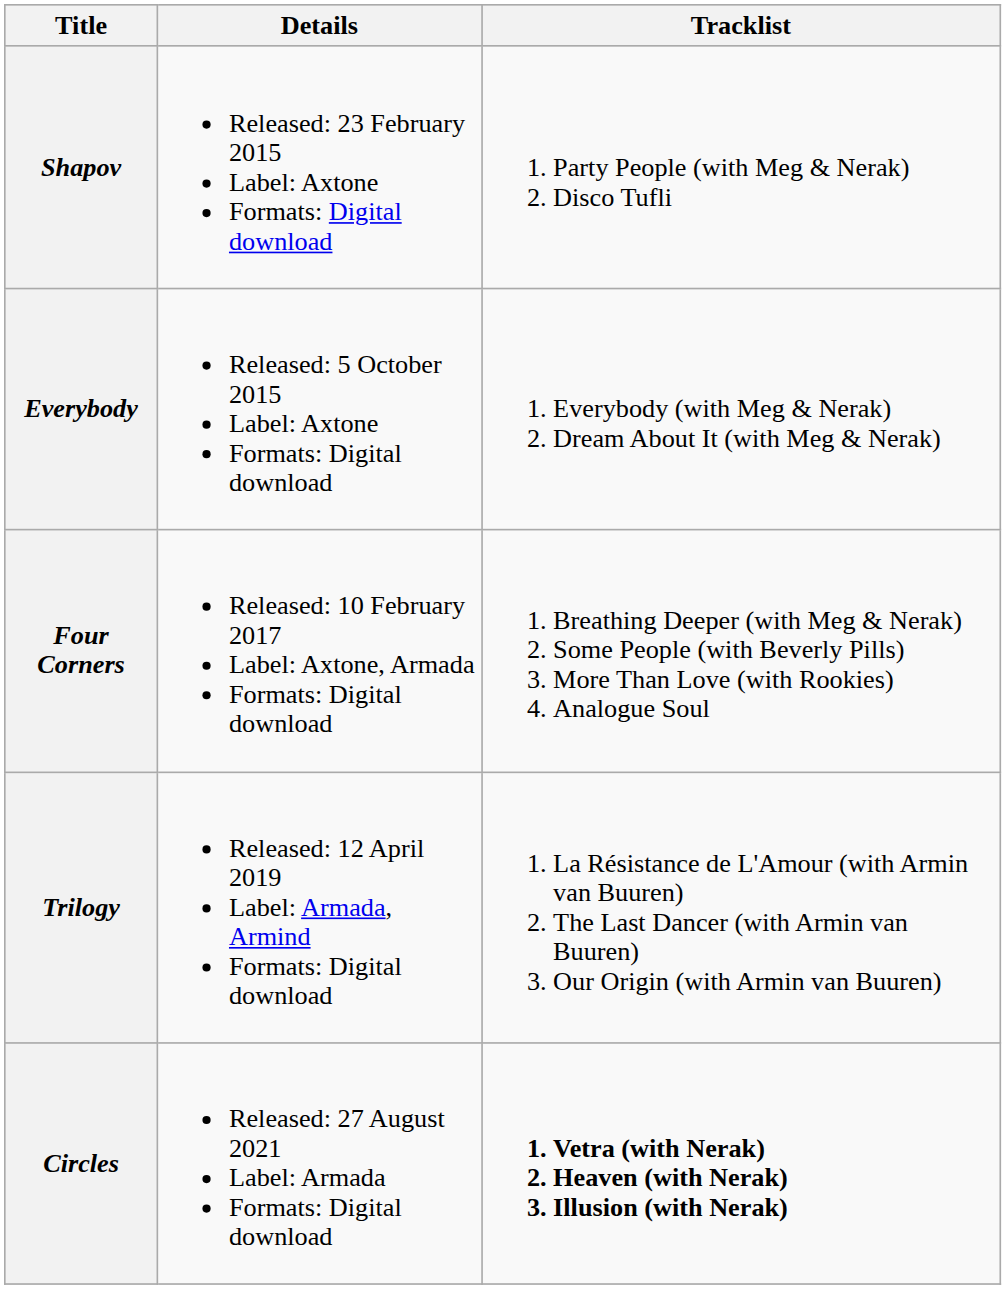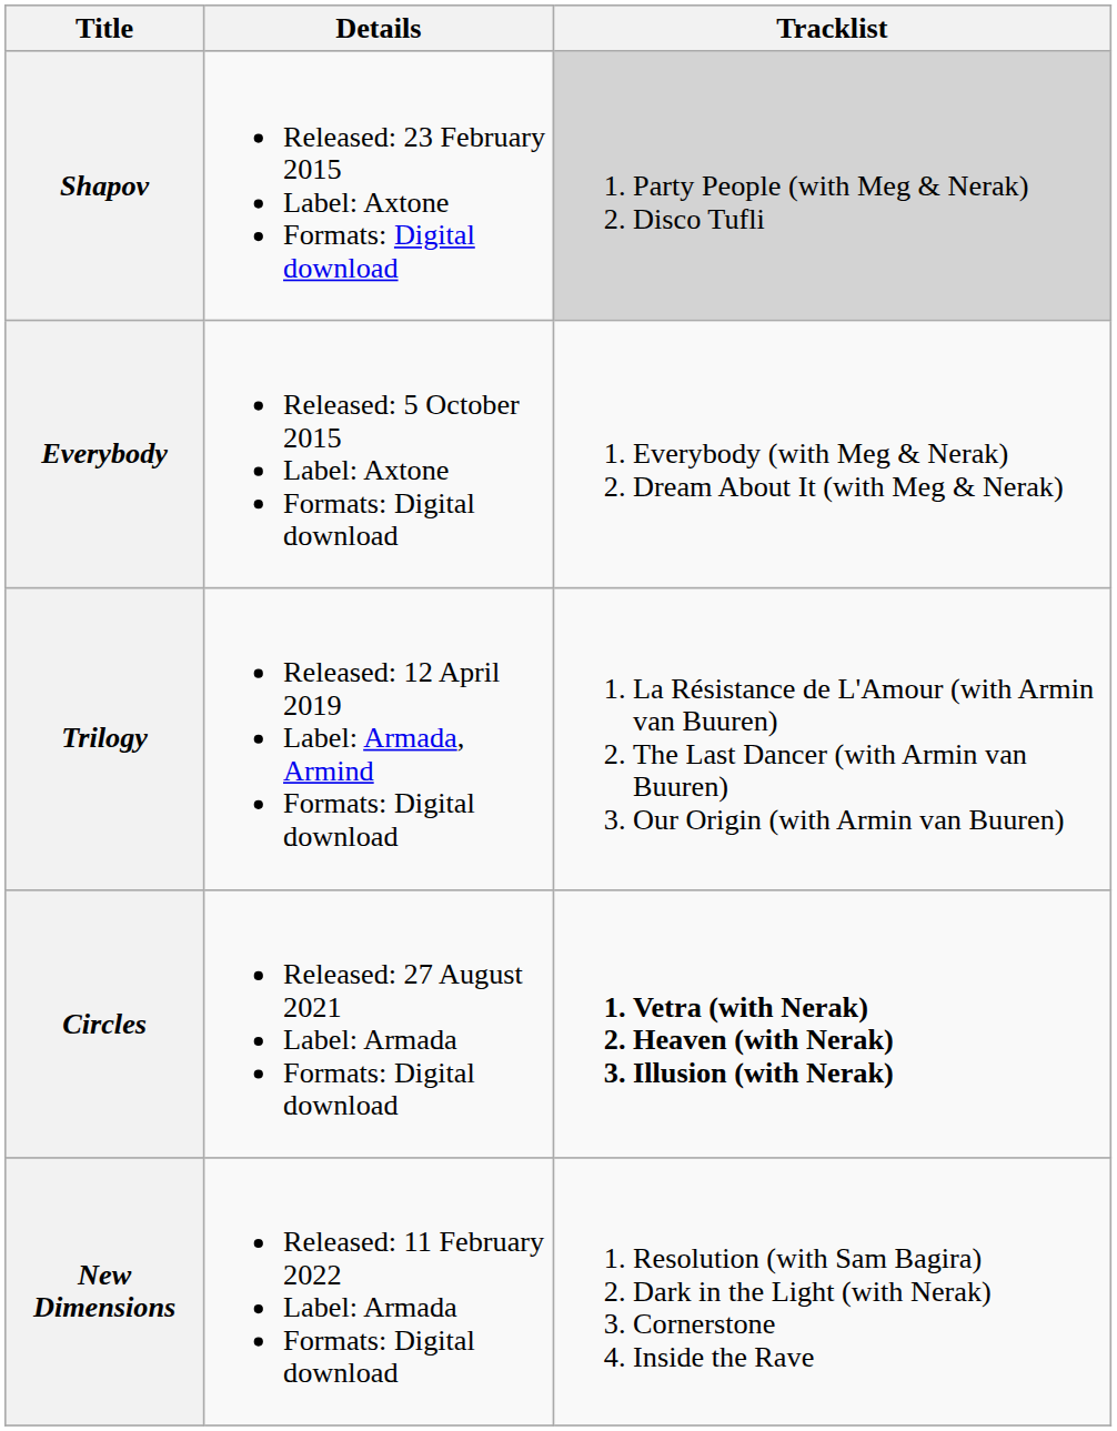Shapov | Tracklist: no background -> lightgrey background
- row: Four Corners | Released: 10 February 2017 Label: Axtone, Armada Formats: Digital download | Breathing Deeper (with Meg & Nerak) Some People (with Beverly Pills) More Than Love (with Rookies) Analogue Soul
+ row: New Dimensions | Released: 11 February 2022 Label: Armada Formats: Digital download | Resolution (with Sam Bagira) Dark in the Light (with Nerak) Cornerstone Inside the Rave
